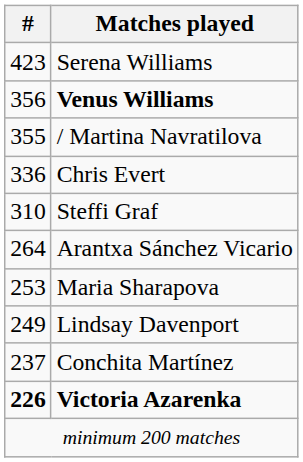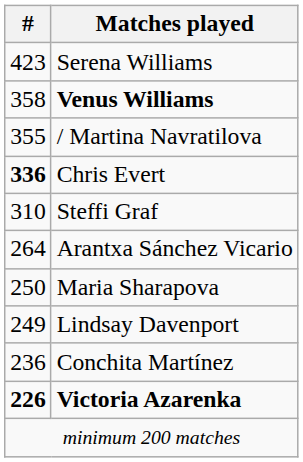Venus Williams | #: 356 -> 358
Chris Evert | #: normal -> bold
Maria Sharapova | #: 253 -> 250
Conchita Martínez | #: 237 -> 236
